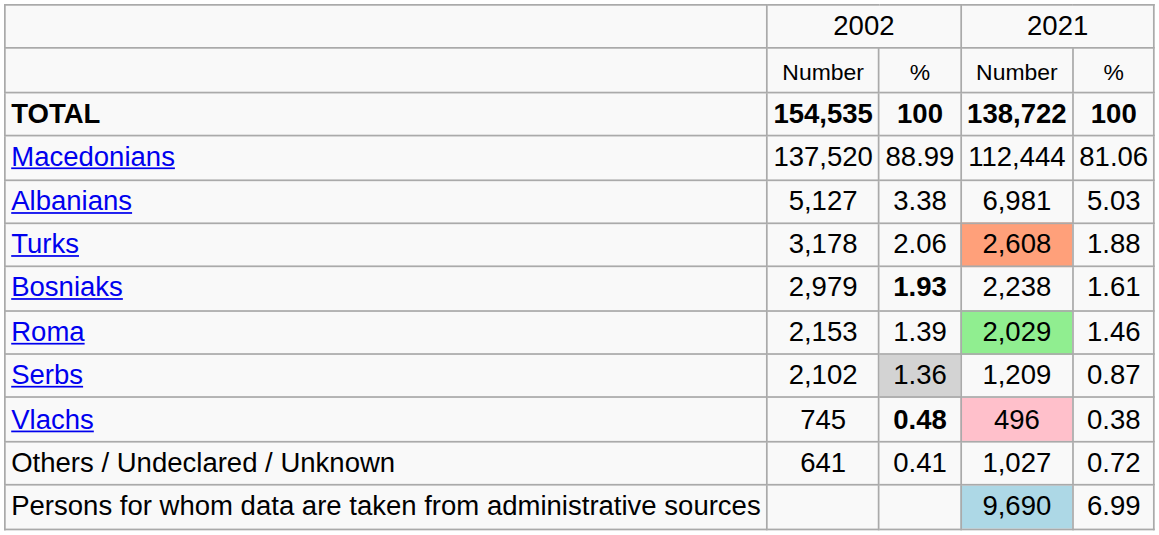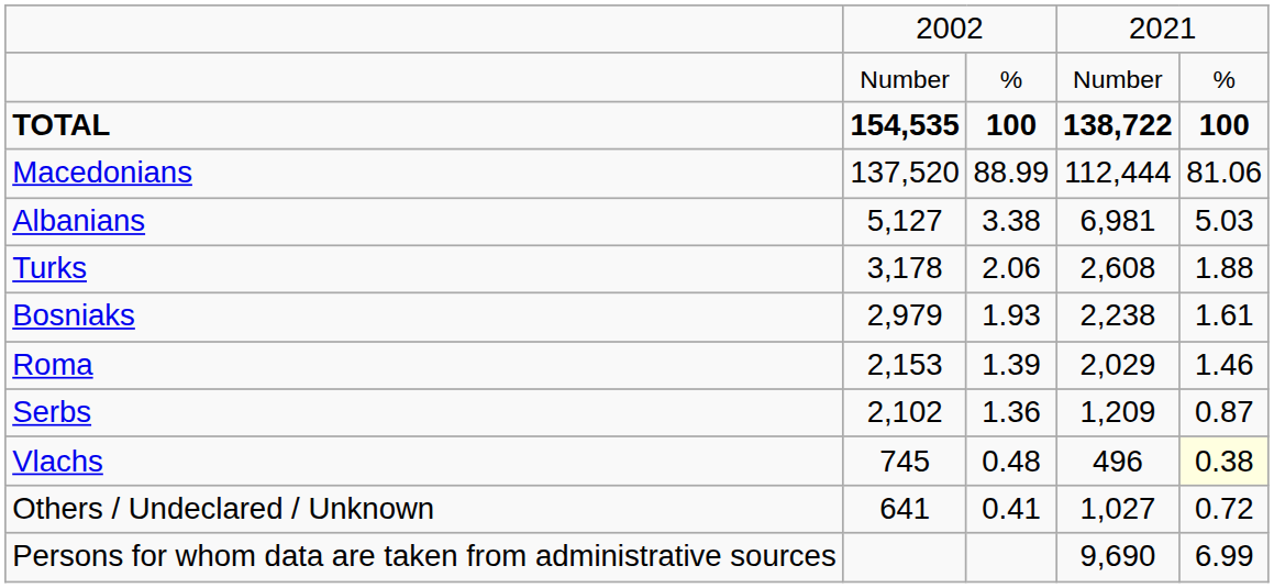Turks | column 4: lightsalmon background -> no background
Bosniaks | column 3: bold -> normal
Roma | column 4: lightgreen background -> no background
Serbs | column 3: lightgrey background -> no background
Vlachs | column 3: bold -> normal
Vlachs | column 4: pink background -> no background
Vlachs | column 5: no background -> lightyellow background
Persons for whom data are taken from administrative sources | column 4: lightblue background -> no background
